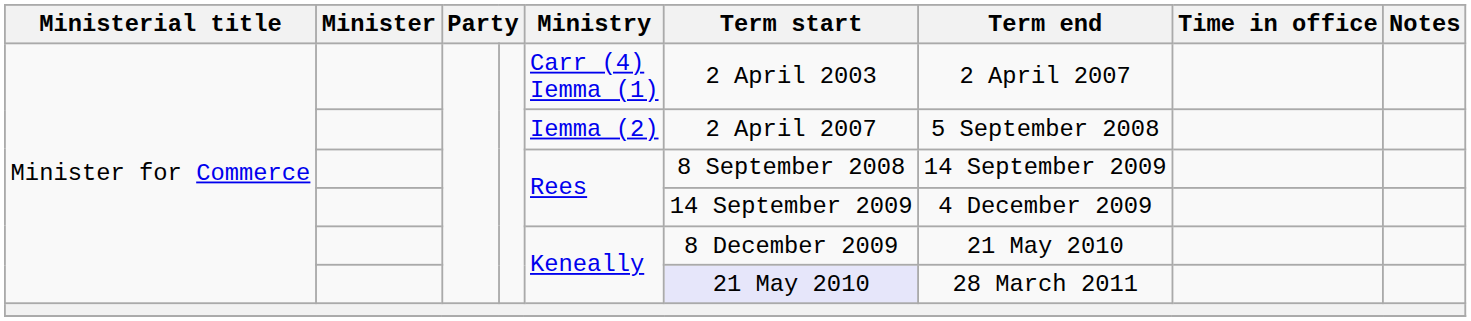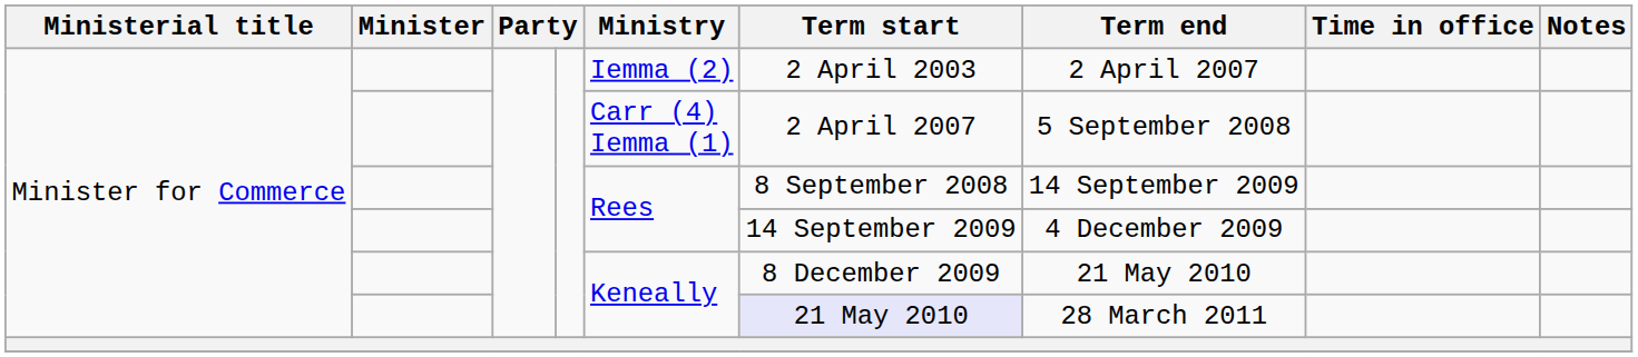row 2 | Ministry: Carr (4) Iemma (1) -> Iemma (2)
row 3 | Ministry: Iemma (2) -> Carr (4) Iemma (1)
